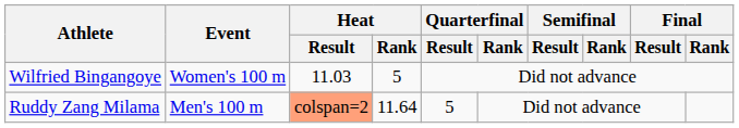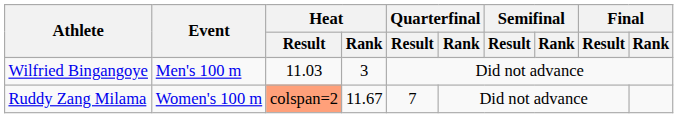Wilfried Bingangoye | Event: Women's 100 m -> Men's 100 m
Wilfried Bingangoye | Heat / Rank: 5 -> 3
Ruddy Zang Milama | Event: Men's 100 m -> Women's 100 m
Ruddy Zang Milama | Heat / Rank: 11.64 -> 11.67
Ruddy Zang Milama | Quarterfinal / Result: 5 -> 7
